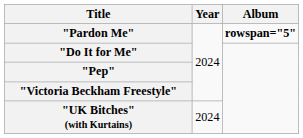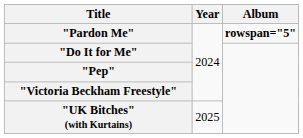"UK Bitches" (with Kurtains) | Year: 2024 -> 2025
